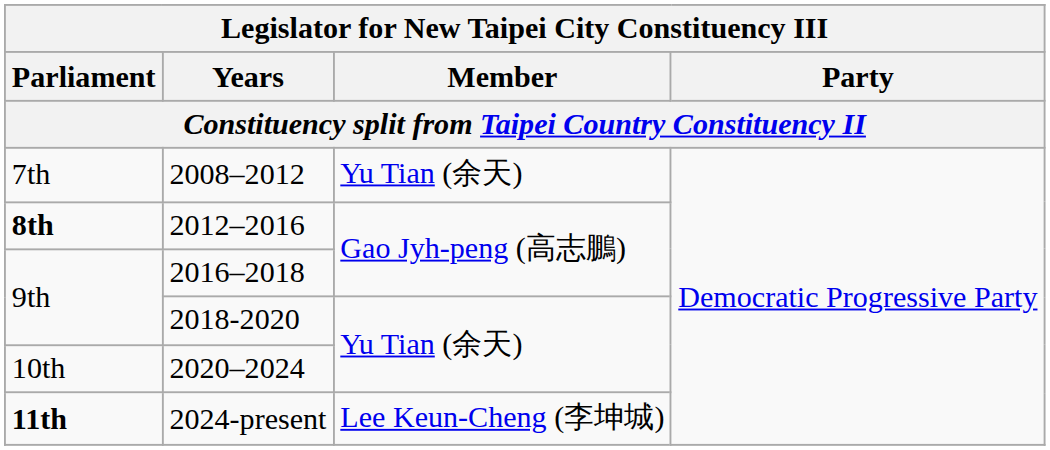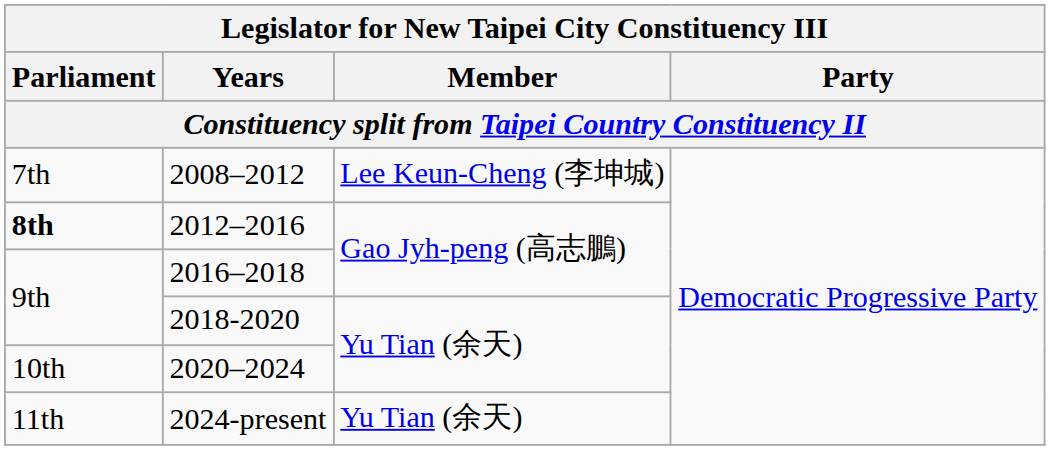2008–2012 | Member: Yu Tian (余天) -> Lee Keun-Cheng (李坤城)
2024-present | Parliament: bold -> normal
2024-present | Member: Lee Keun-Cheng (李坤城) -> Yu Tian (余天)
